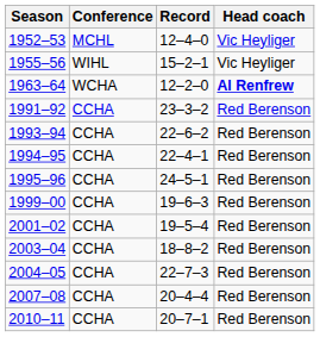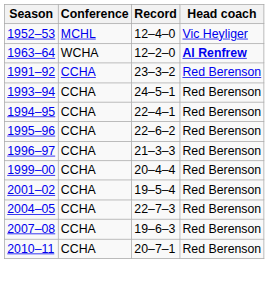- row: 1955–56 | WIHL | 15–2–1 | Vic Heyliger
1993–94 | Record: 22–6–2 -> 24–5–1
1995–96 | Record: 24–5–1 -> 22–6–2
+ row: 1996–97 | CCHA | 21–3–3 | Red Berenson
1999–00 | Record: 19–6–3 -> 20–4–4
- row: 2003–04 | CCHA | 18–8–2 | Red Berenson
2007–08 | Record: 20–4–4 -> 19–6–3
